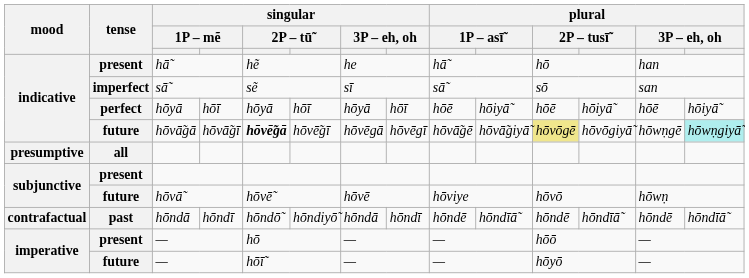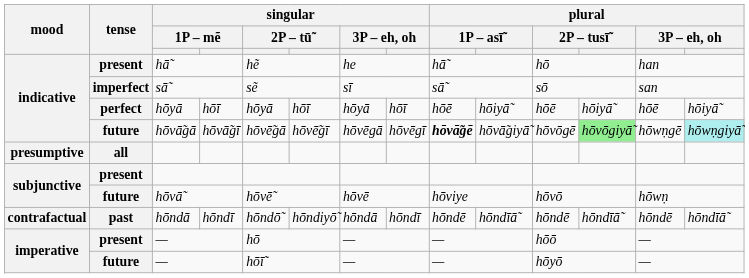hōvā̃gā | column 5: bold -> normal
hōvā̃gā | column 9: normal -> bold
hōvā̃gā | column 11: khaki background -> no background
hōvā̃gā | column 12: no background -> lightgreen background
